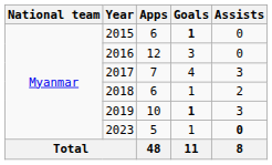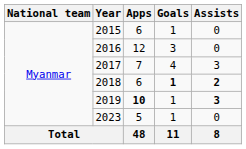2015 | Goals: bold -> normal
2018 | Goals: normal -> bold
2018 | Assists: normal -> bold
2019 | Apps: normal -> bold
2019 | Goals: bold -> normal
2019 | Assists: normal -> bold
2023 | Assists: bold -> normal
